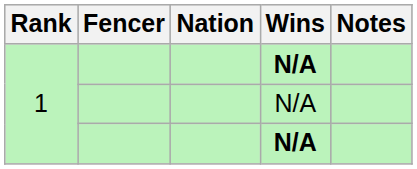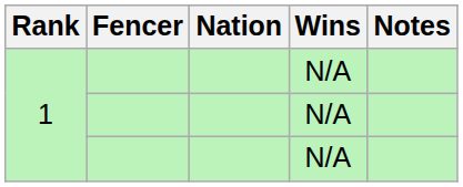row 2 | Wins: bold -> normal
row 4 | Wins: bold -> normal
